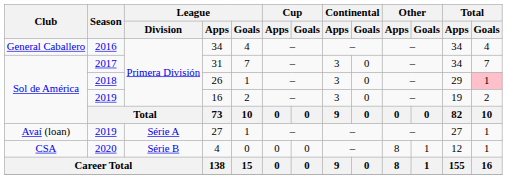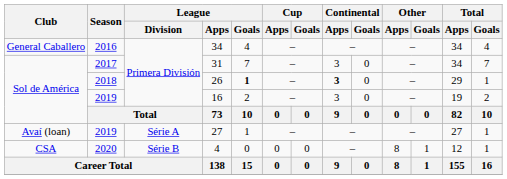26 | League / Goals: normal -> bold
26 | Continental / Apps: normal -> bold
26 | Total / Goals: pink background -> no background
